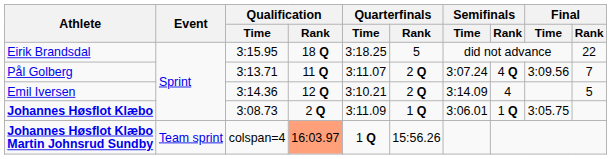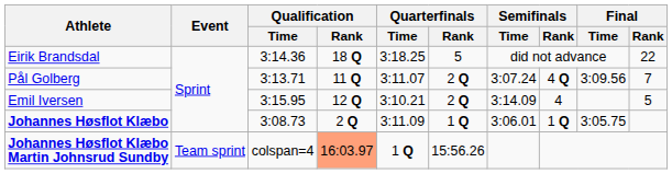Eirik Brandsdal | Qualification / Time: 3:15.95 -> 3:14.36
Emil Iversen | Qualification / Time: 3:14.36 -> 3:15.95
